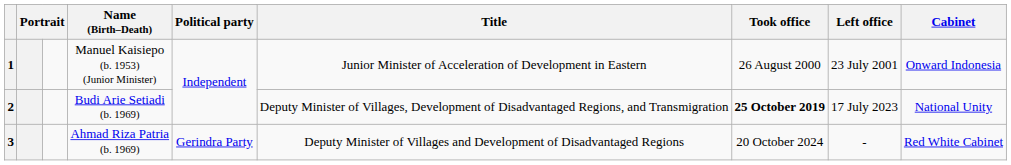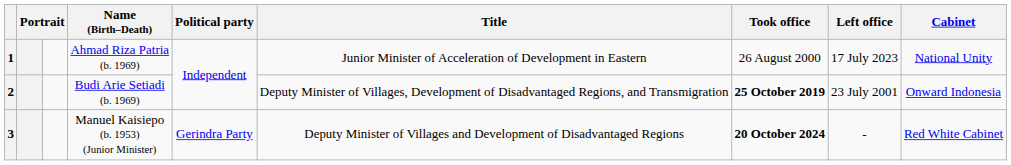1 | Name (Birth–Death): Manuel Kaisiepo (b. 1953) (Junior Minister) -> Ahmad Riza Patria (b. 1969)
1 | Left office: 23 July 2001 -> 17 July 2023
1 | Cabinet: Onward Indonesia -> National Unity
2 | Left office: 17 July 2023 -> 23 July 2001
2 | Cabinet: National Unity -> Onward Indonesia
3 | Name (Birth–Death): Ahmad Riza Patria (b. 1969) -> Manuel Kaisiepo (b. 1953) (Junior Minister)
3 | Took office: normal -> bold
